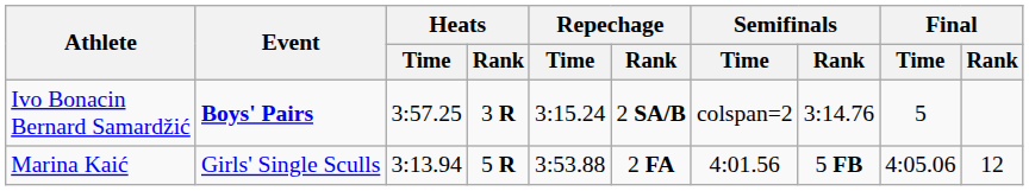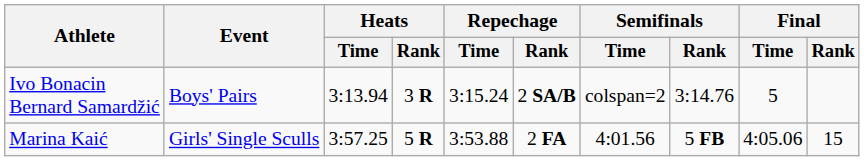Ivo Bonacin Bernard Samardžić | Event: bold -> normal
Ivo Bonacin Bernard Samardžić | Heats / Time: 3:57.25 -> 3:13.94
Marina Kaić | Heats / Time: 3:13.94 -> 3:57.25
Marina Kaić | Final / Rank: 12 -> 15
